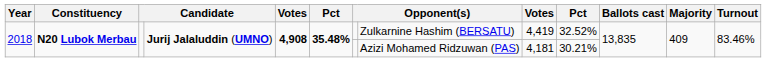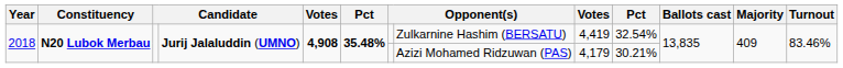row 2 | column 10: 32.52% -> 32.54%
row 3 | column 9: 4,181 -> 4,179
